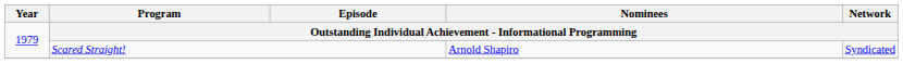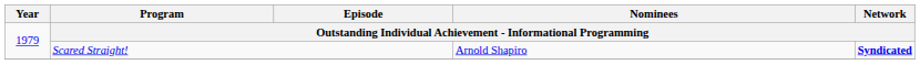Scared Straight! | Network: normal -> bold
